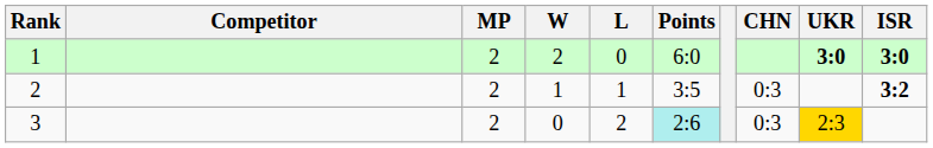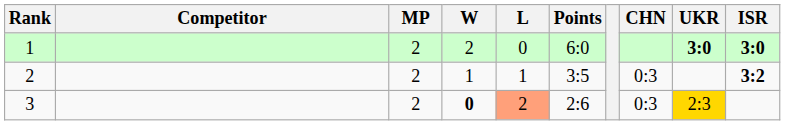3 | W: normal -> bold
3 | L: no background -> lightsalmon background
3 | Points: paleturquoise background -> no background
